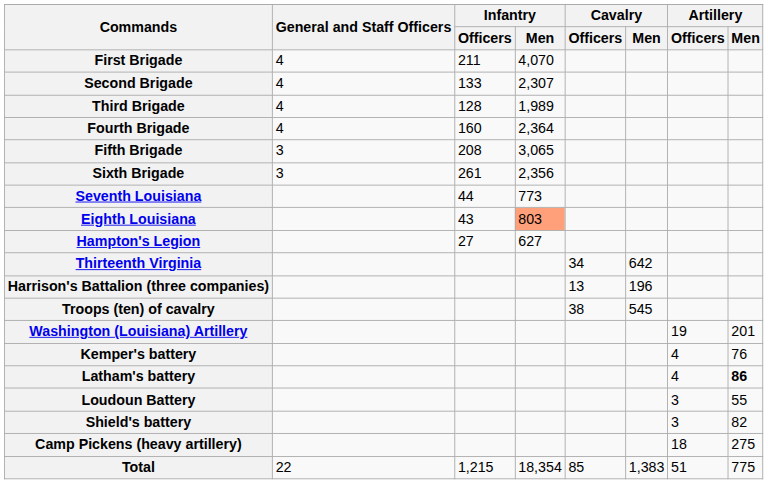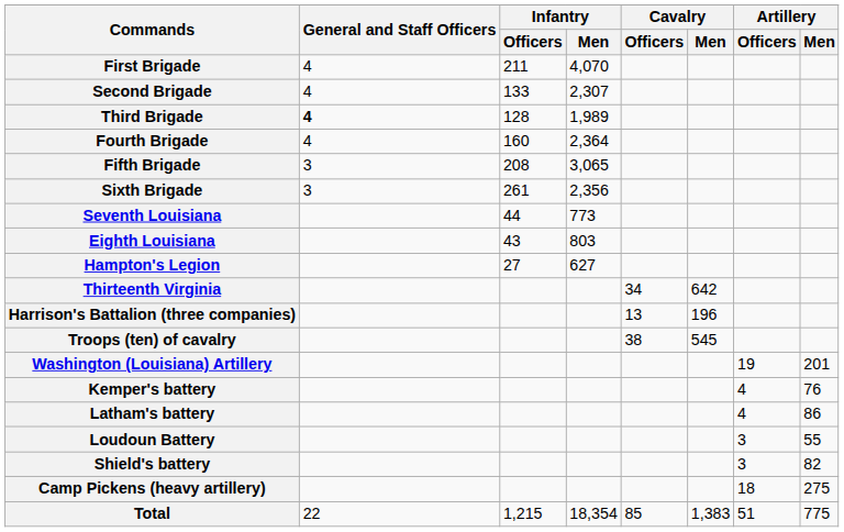Third Brigade | General and Staff Officers: normal -> bold
Eighth Louisiana | Infantry / Men: lightsalmon background -> no background
Latham's battery | Artillery / Men: bold -> normal
